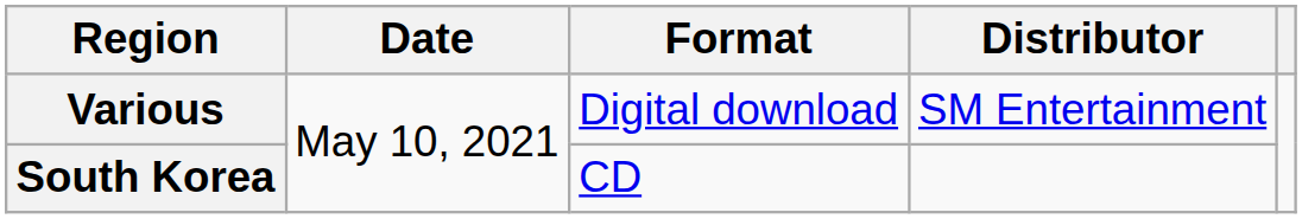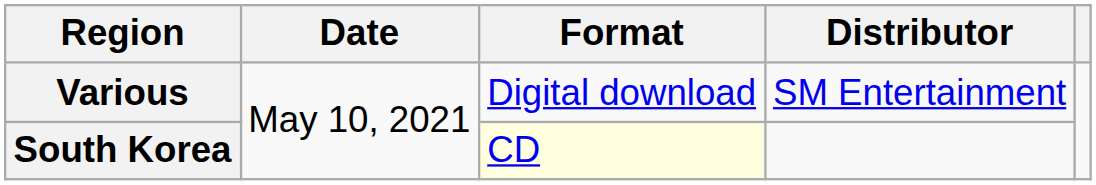South Korea / CD | Format: no background -> lightyellow background
